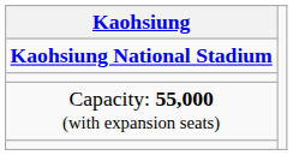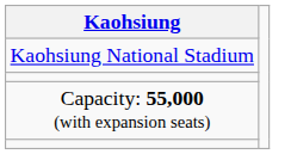row 2 | Kaohsiung: bold -> normal
